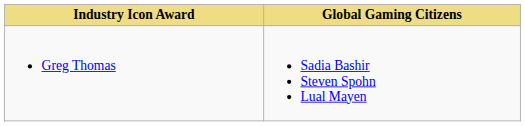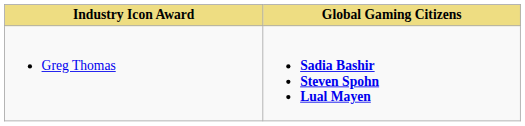Greg Thomas | Global Gaming Citizens: normal -> bold
